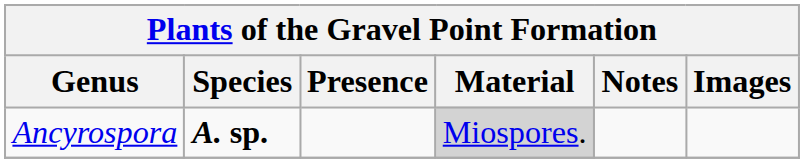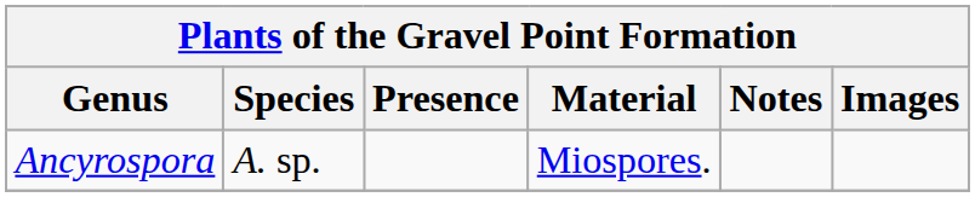Ancyrospora | Species: bold -> normal
Ancyrospora | Material: lightgrey background -> no background
